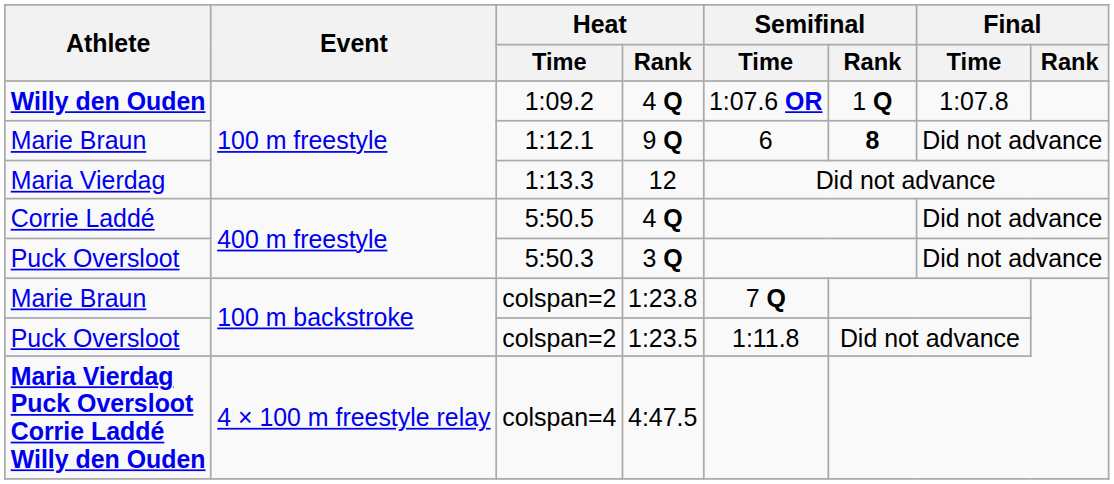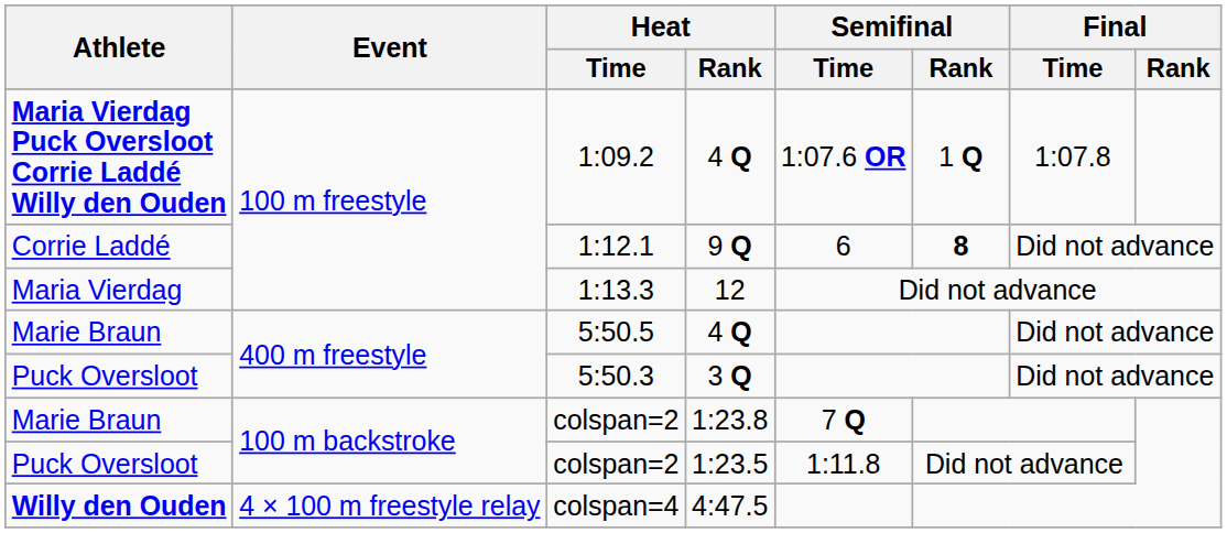1:09.2 | Athlete: Willy den Ouden -> Maria Vierdag Puck Oversloot Corrie Laddé Willy den Ouden
1:12.1 | Athlete: Marie Braun -> Corrie Laddé
5:50.5 | Athlete: Corrie Laddé -> Marie Braun
colspan=4 | Athlete: Maria Vierdag Puck Oversloot Corrie Laddé Willy den Ouden -> Willy den Ouden
